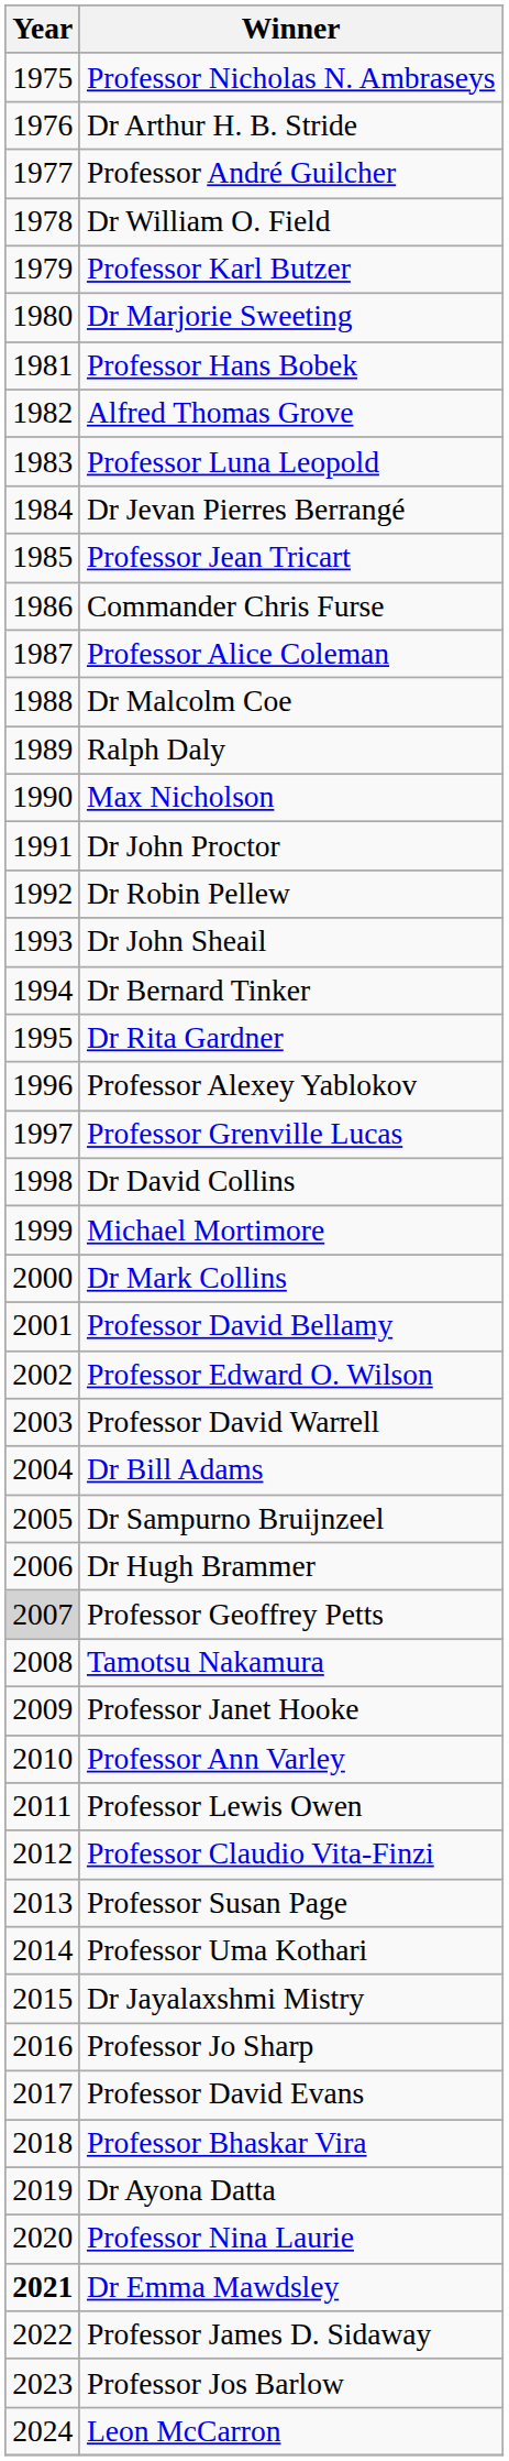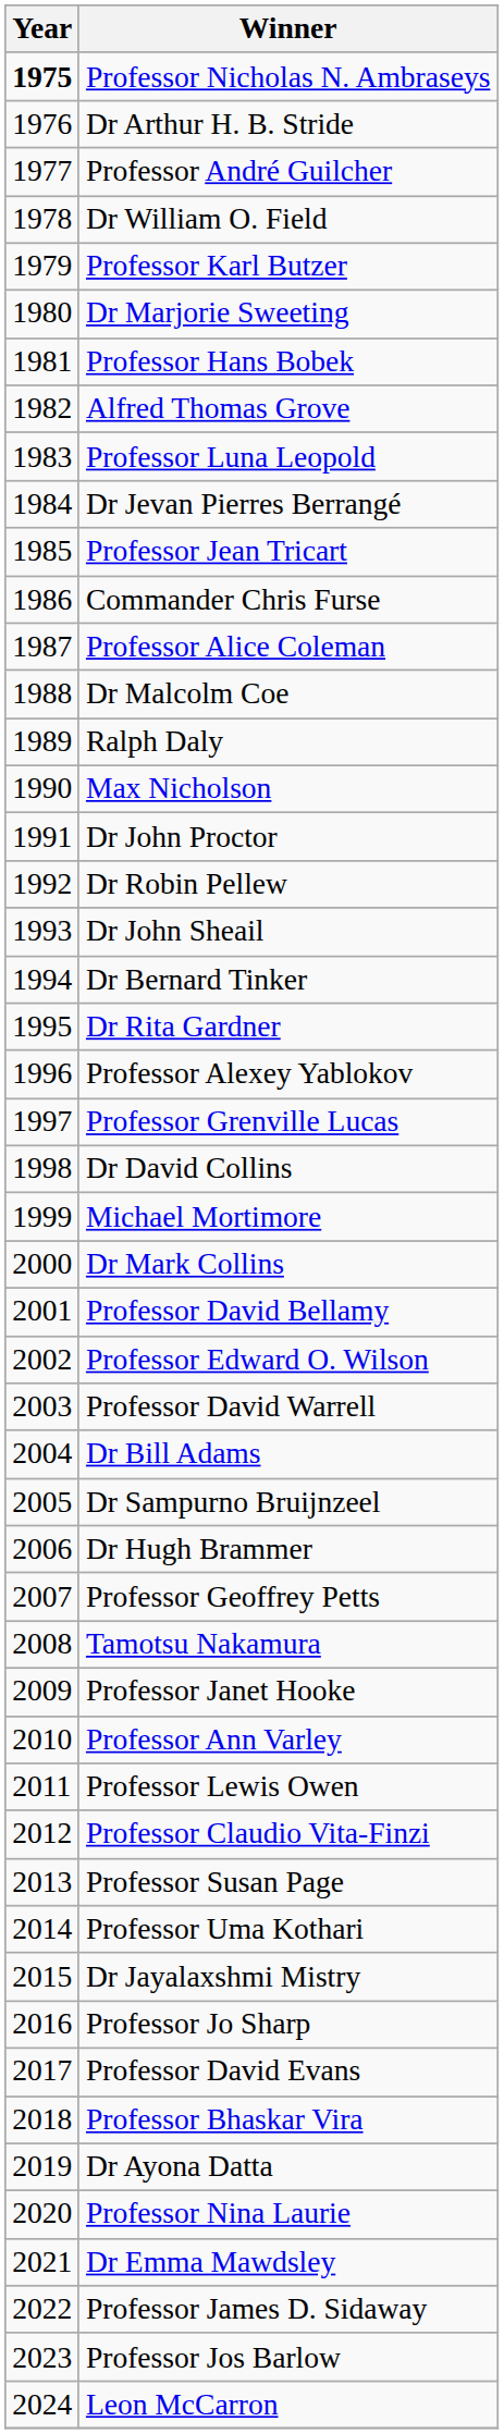Professor Nicholas N. Ambraseys | Year: normal -> bold
Professor Geoffrey Petts | Year: lightgrey background -> no background
Dr Emma Mawdsley | Year: bold -> normal
